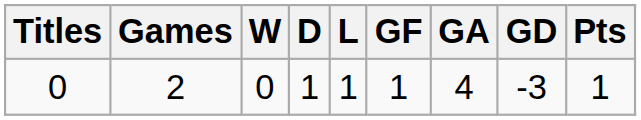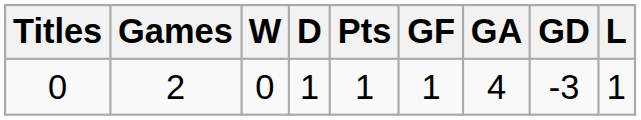columns swapped: L <-> Pts
